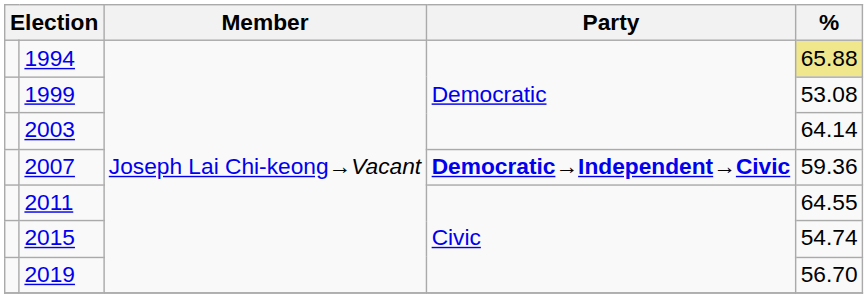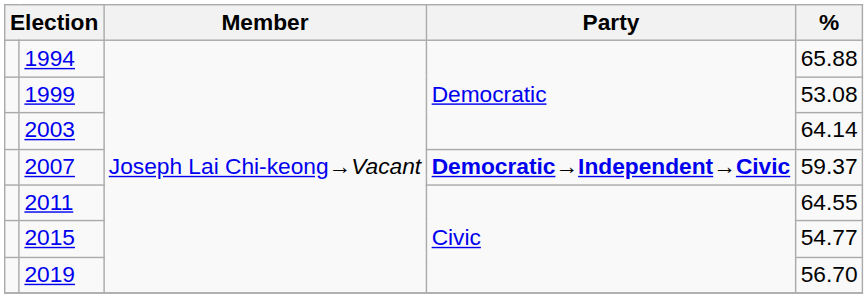1994 | %: khaki background -> no background
2007 | %: 59.36 -> 59.37
2015 | %: 54.74 -> 54.77
